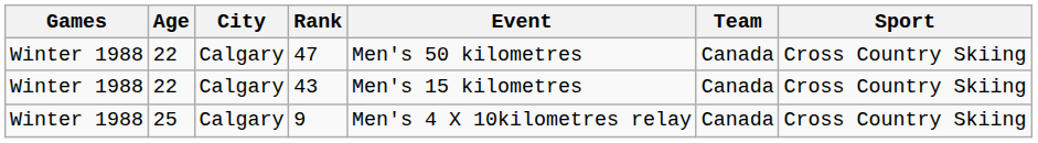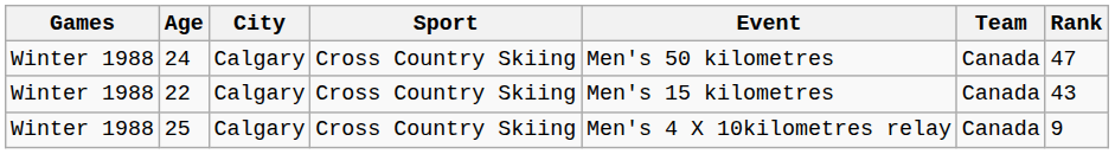columns swapped: Sport <-> Rank
row 2 | Age: 22 -> 24
